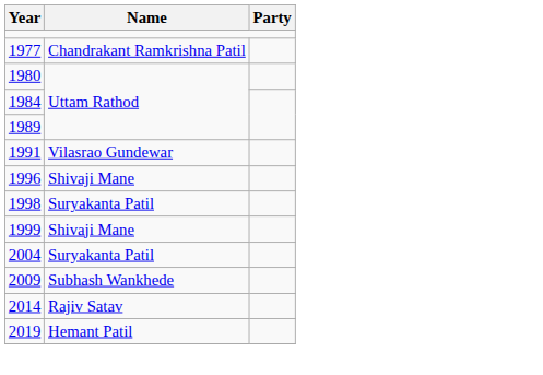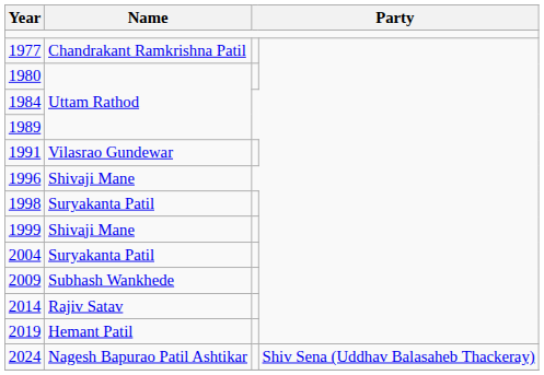+ row: 2024 | Nagesh Bapurao Patil Ashtikar | Shiv Sena (Uddhav Balasaheb Thackeray)
